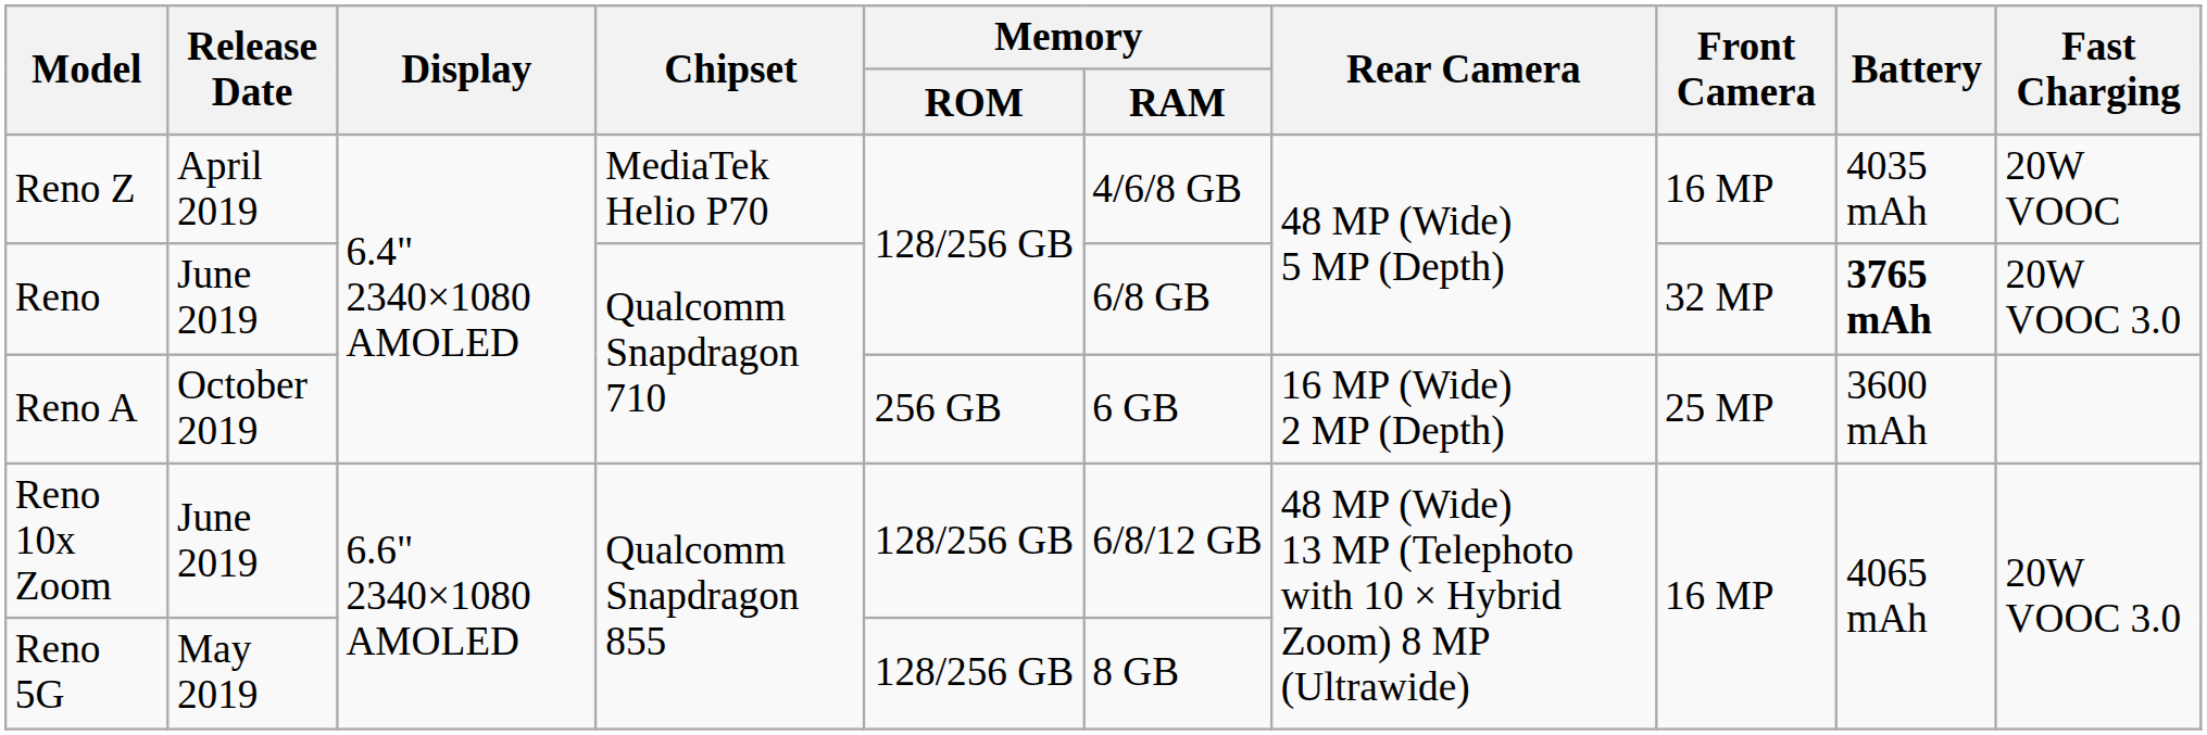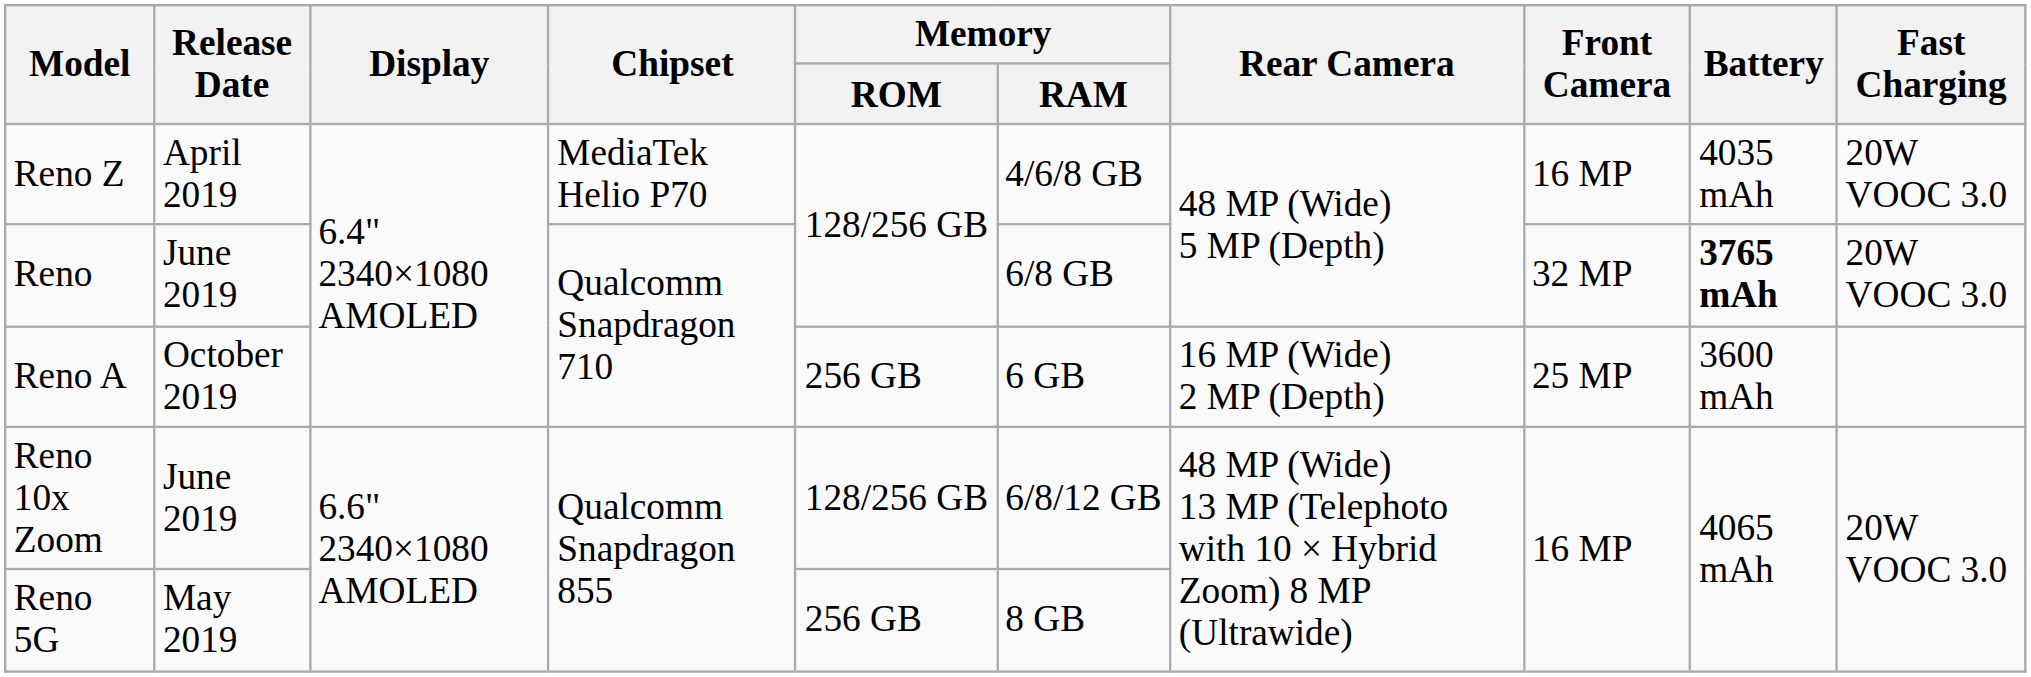Reno Z | Fast Charging: 20W VOOC -> 20W VOOC 3.0
Reno 5G | Memory / ROM: 128/256 GB -> 256 GB
